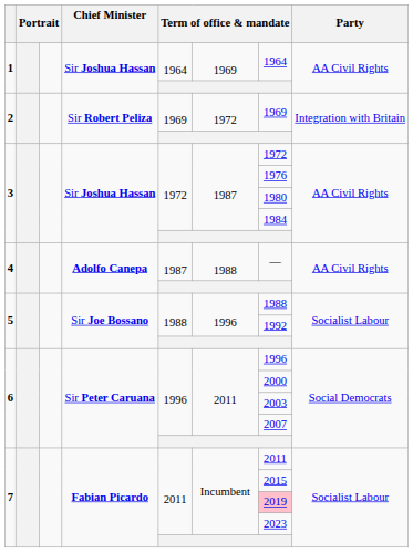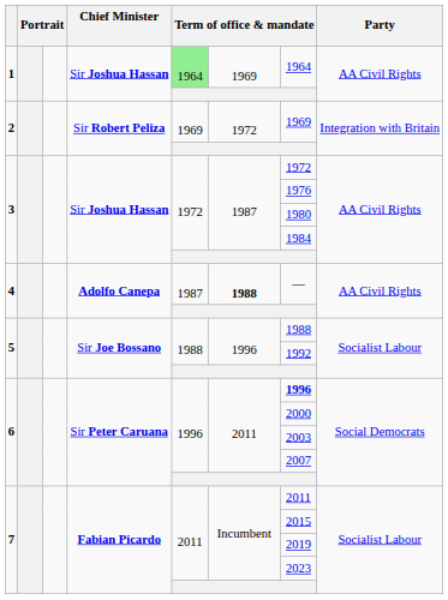row 2 | column 5: no background -> lightgreen background
row 11 | column 6: normal -> bold
row 16 | column 7: normal -> bold
row 23 | column 7: pink background -> no background
